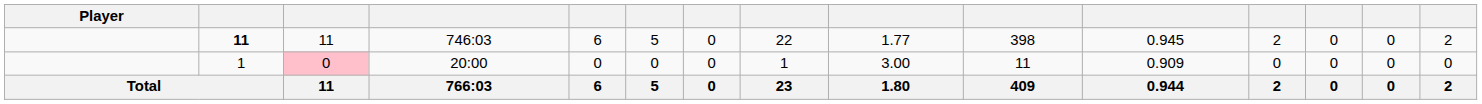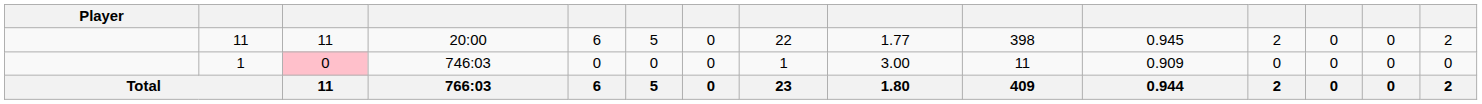row 2 | column 2: bold -> normal
row 2 | column 4: 746:03 -> 20:00
row 3 | column 4: 20:00 -> 746:03
